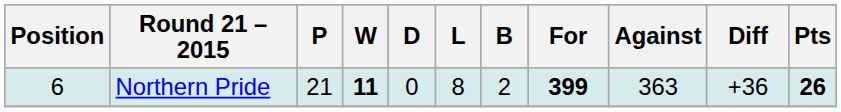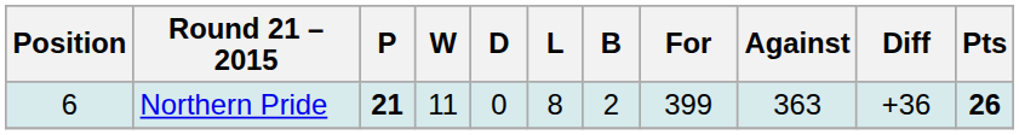Northern Pride | P: normal -> bold
Northern Pride | W: bold -> normal
Northern Pride | For: bold -> normal
